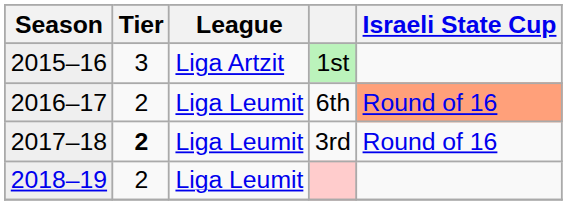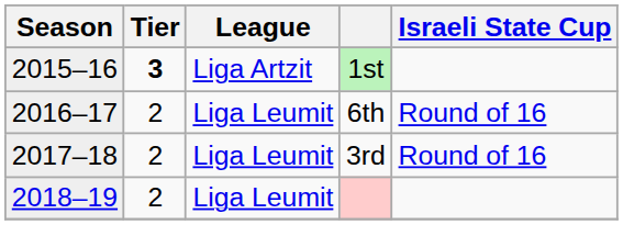1st | Tier: normal -> bold
6th | Israeli State Cup: lightsalmon background -> no background
3rd | Tier: bold -> normal
